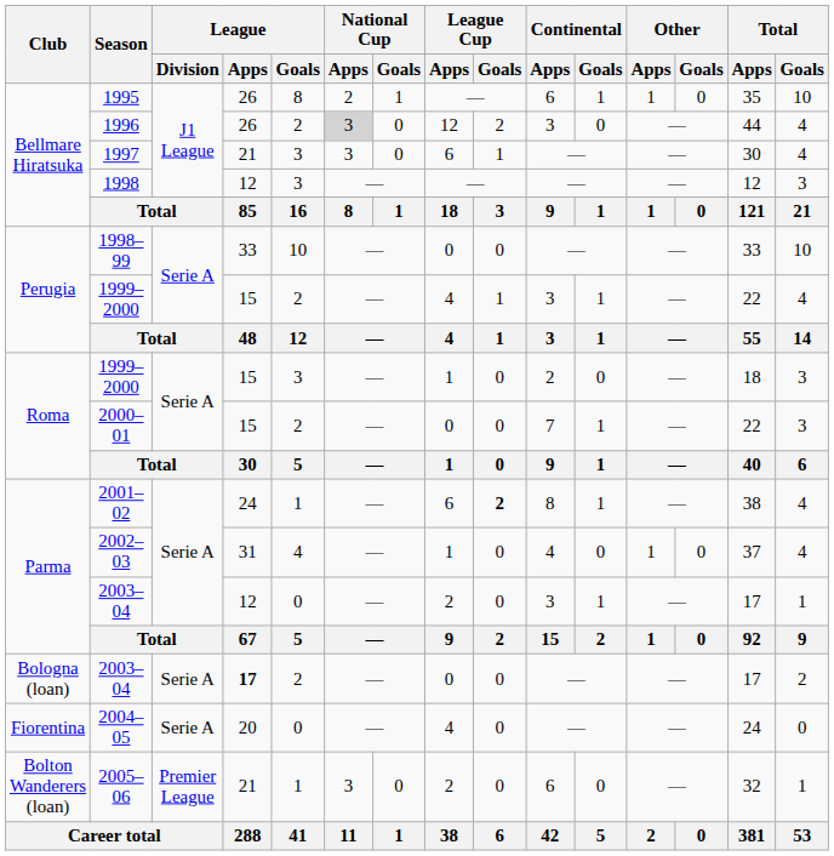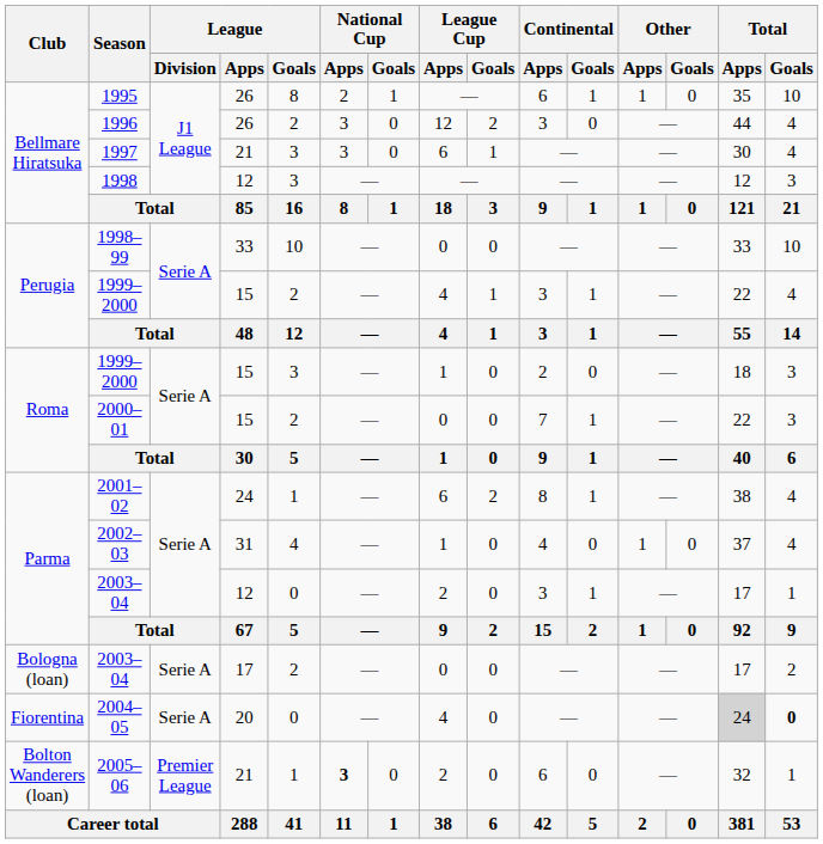1996 | National Cup / Apps: lightgrey background -> no background
2001–02 | League Cup / Goals: bold -> normal
Bologna (loan) / 2003–04 | League / Apps: bold -> normal
2004–05 | Total / Apps: no background -> lightgrey background
2004–05 | Total / Goals: normal -> bold
2005–06 | National Cup / Apps: normal -> bold
